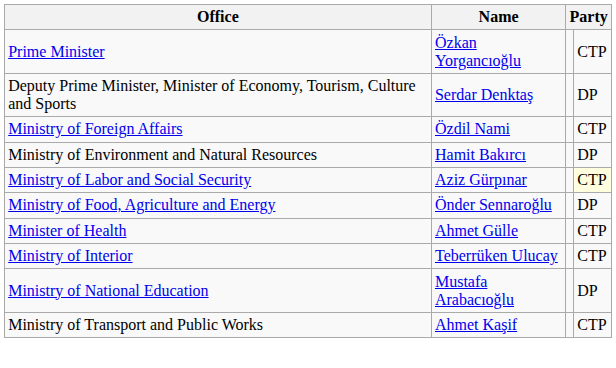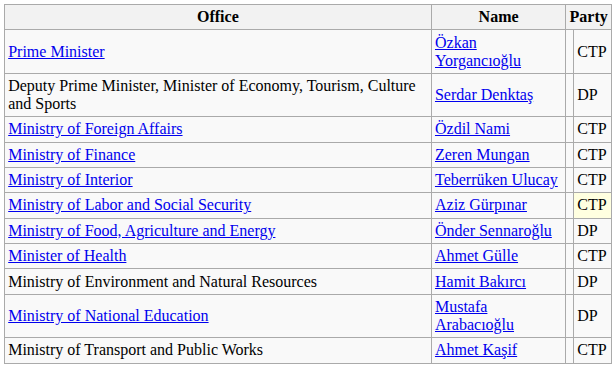+ row: Ministry of Finance | Zeren Mungan | CTP
rows swapped: Ministry of Interior <-> Ministry of Environment and Natural Resources
